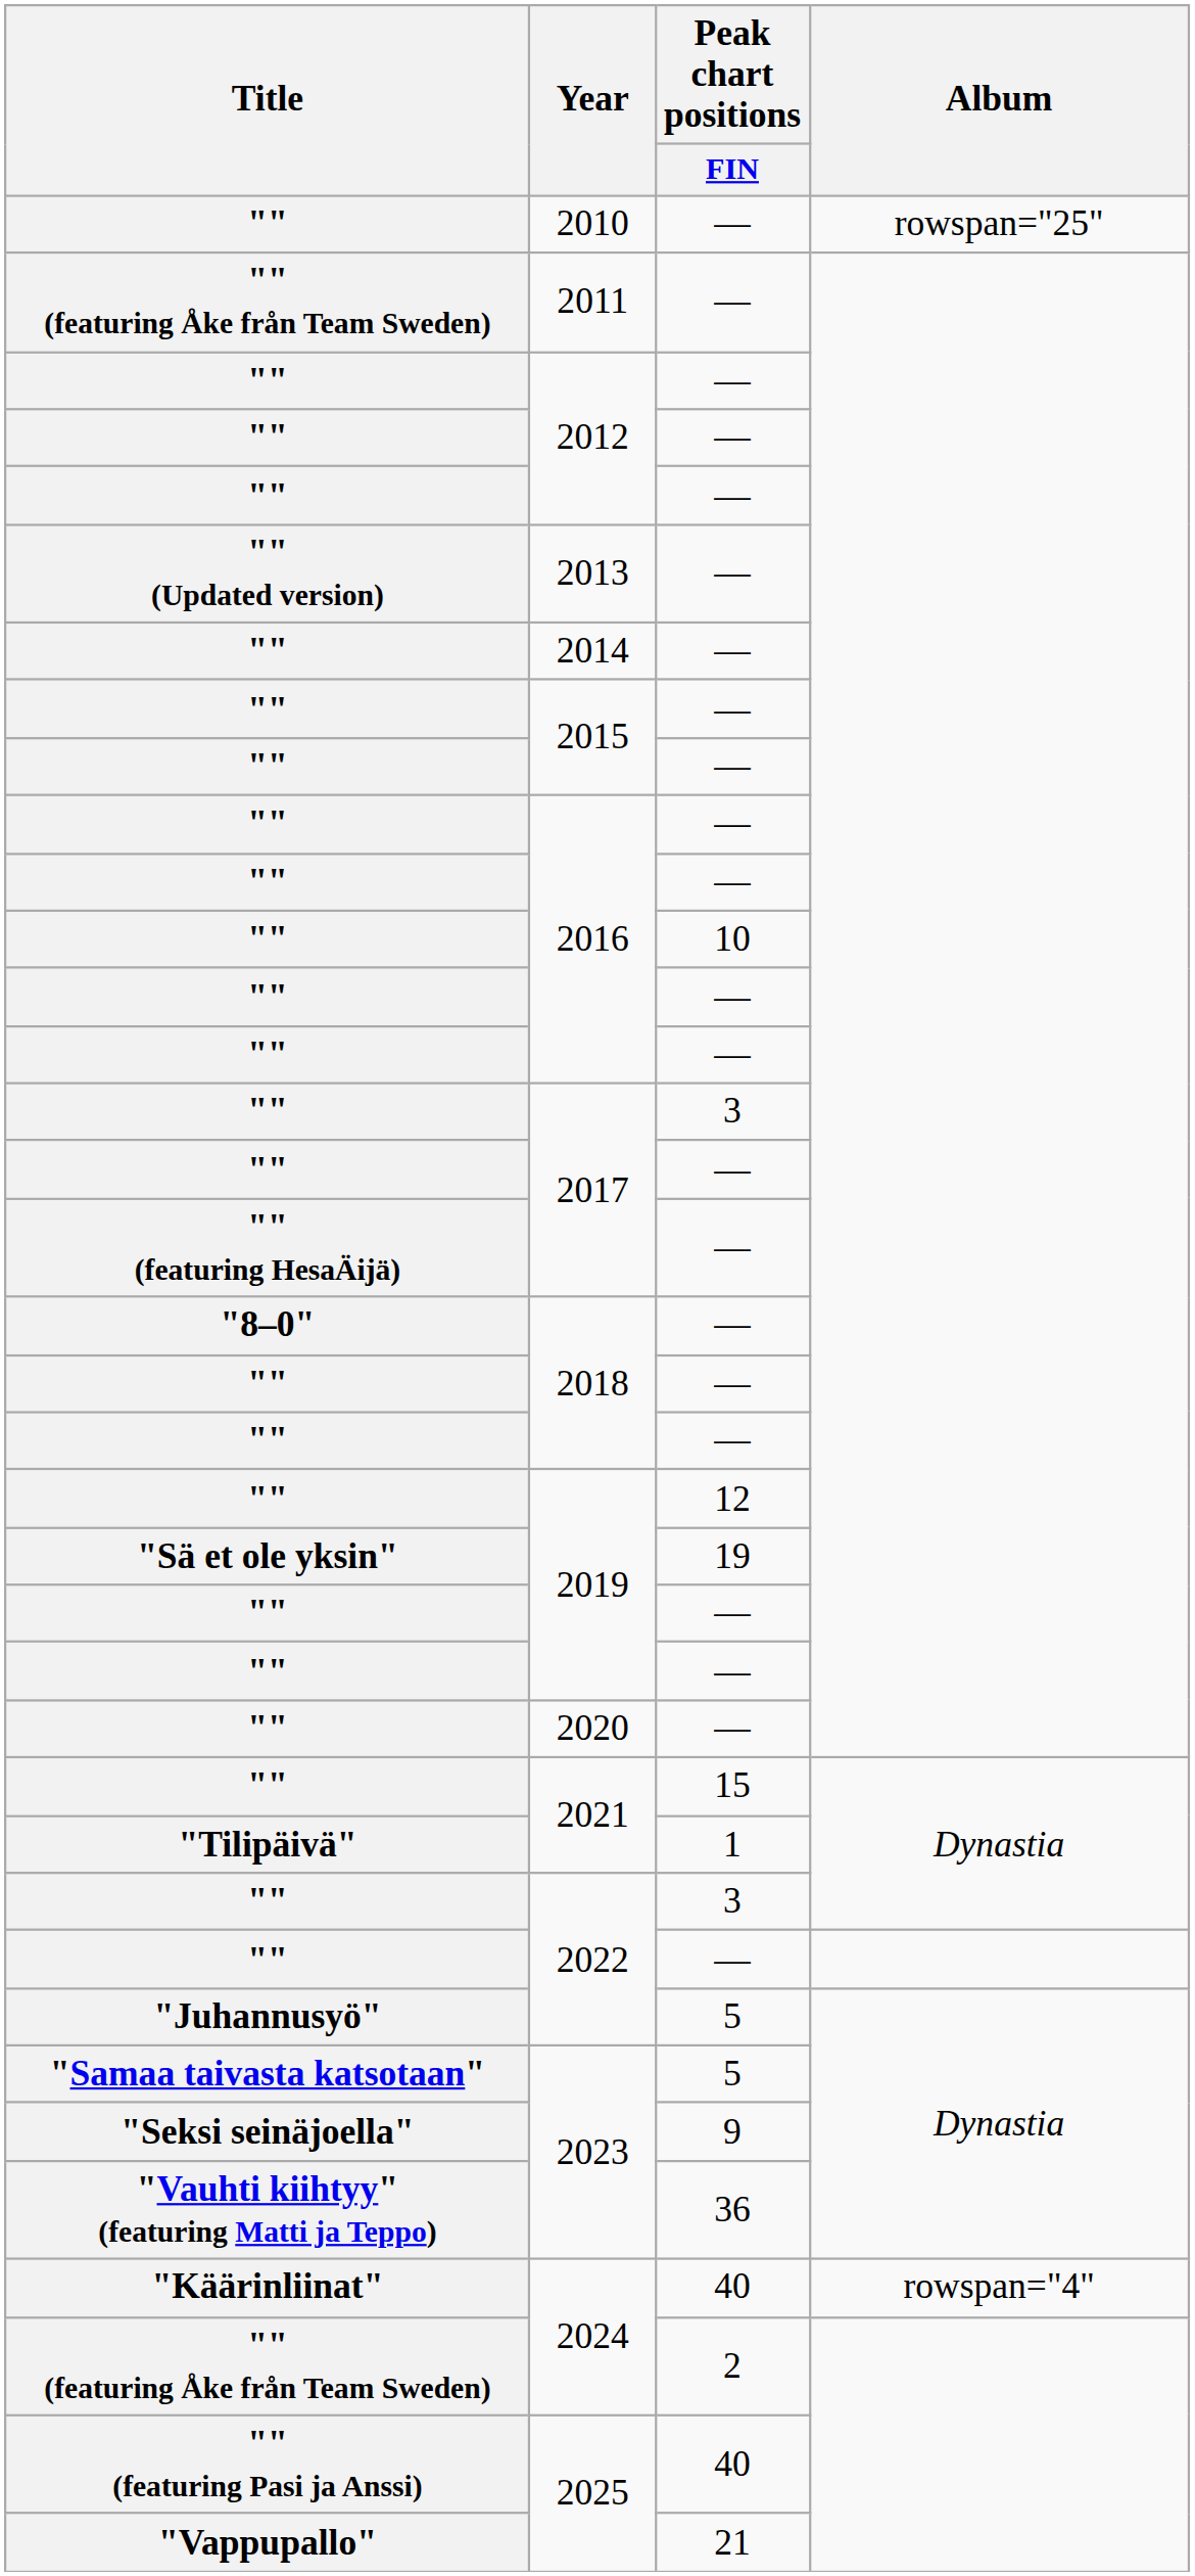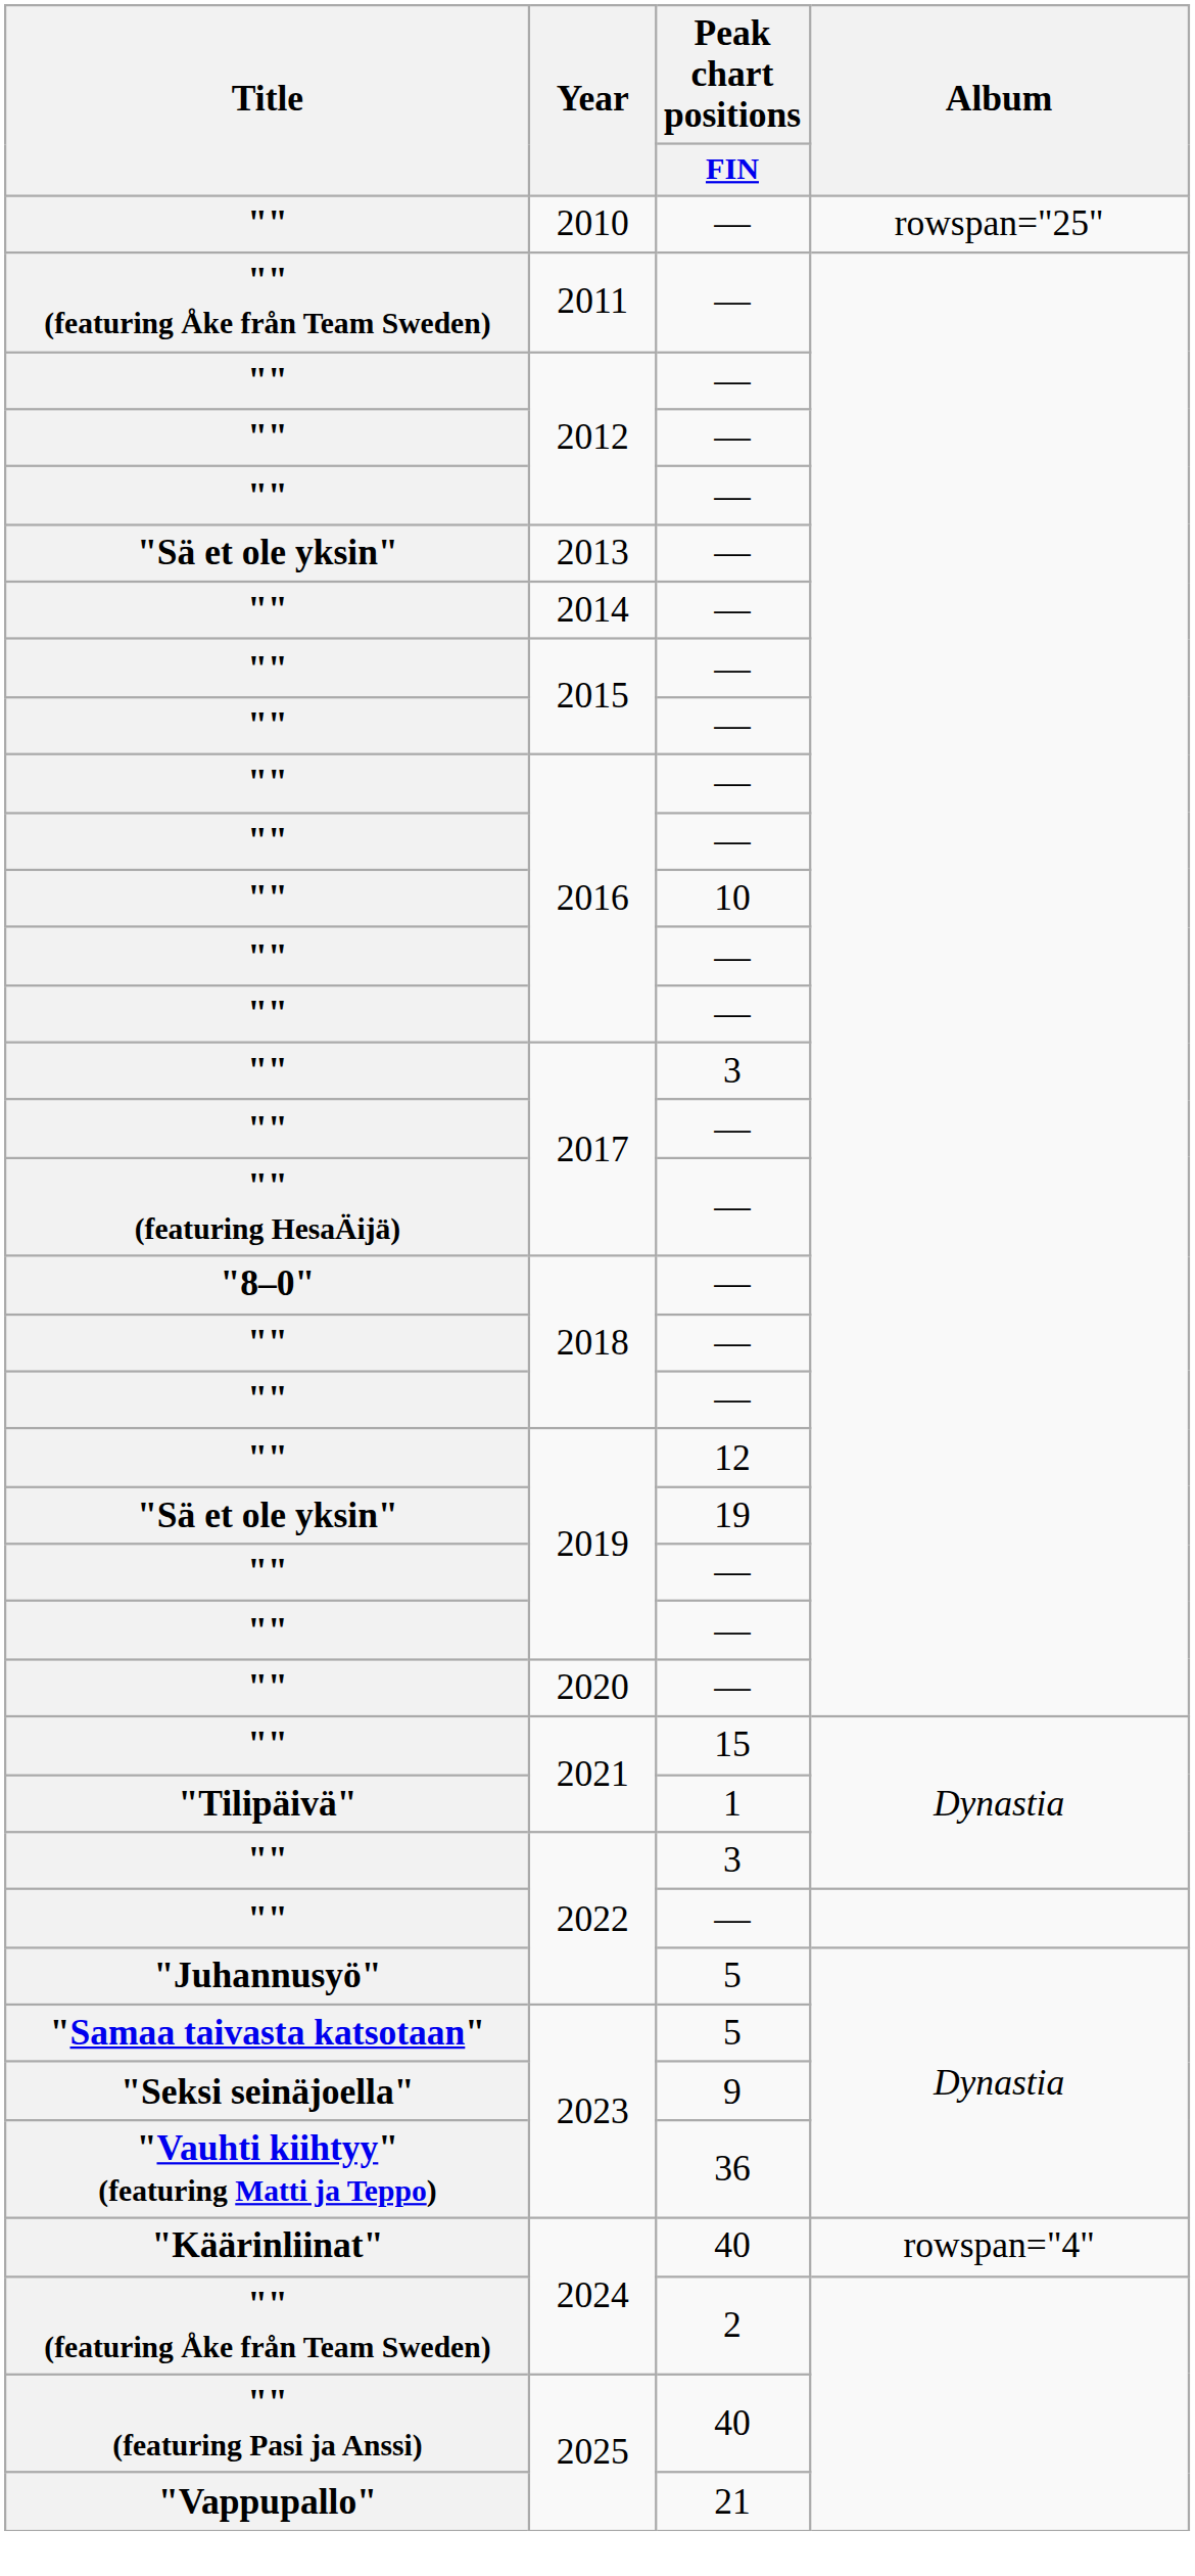2013 | Title: "" (Updated version) -> "Sä et ole yksin"
